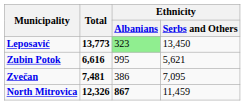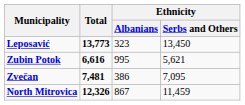Leposavić | Ethnicity / Albanians: lightgreen background -> no background
North Mitrovica | Ethnicity / Albanians: bold -> normal
